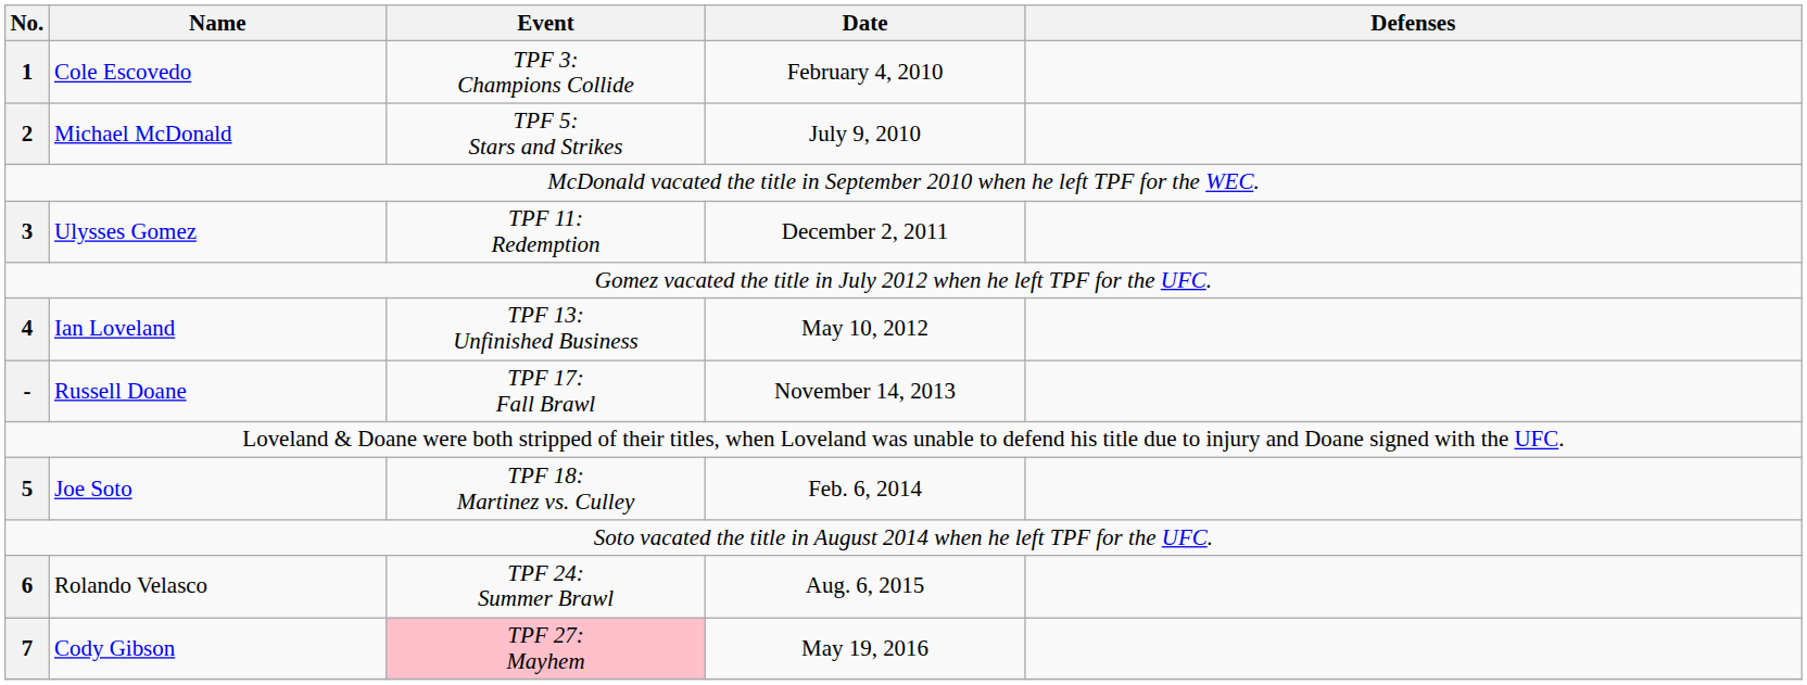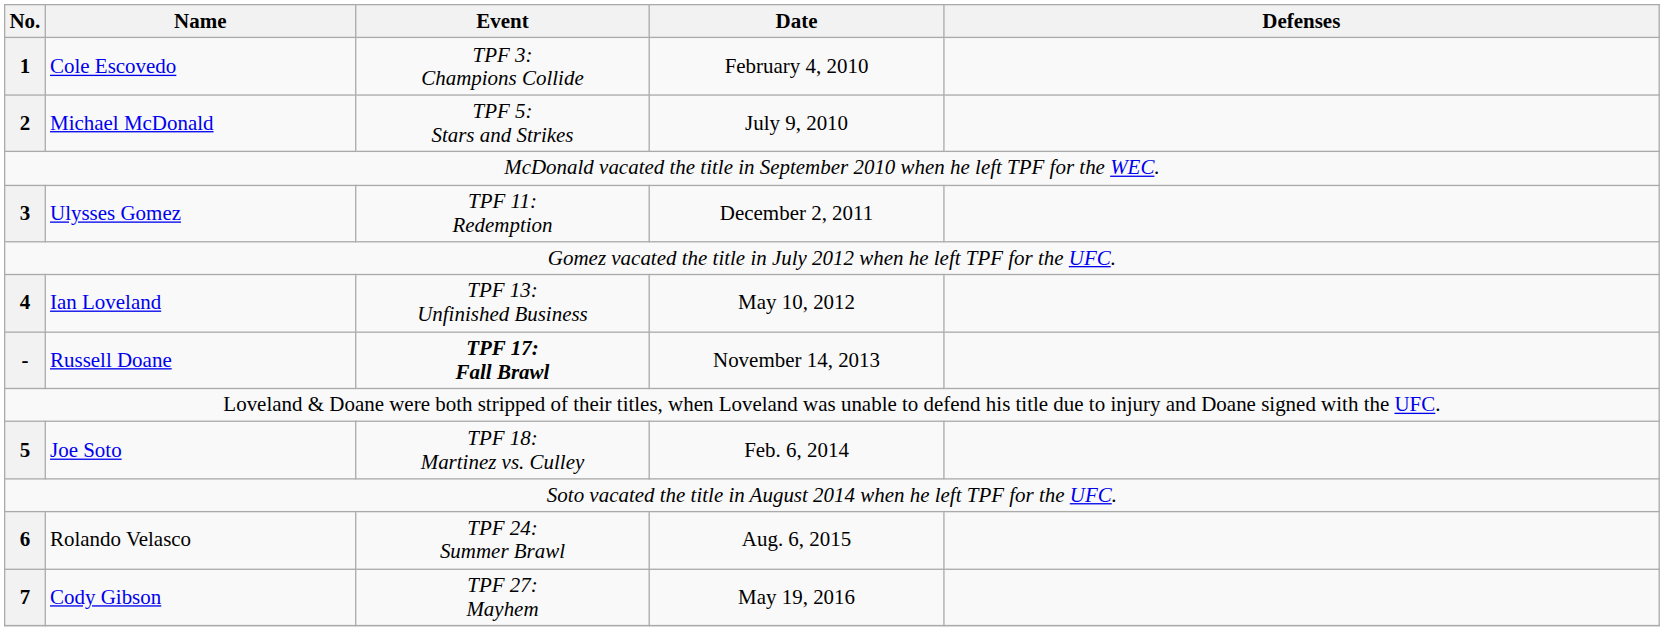Russell Doane | Event: normal -> bold
Cody Gibson | Event: pink background -> no background
